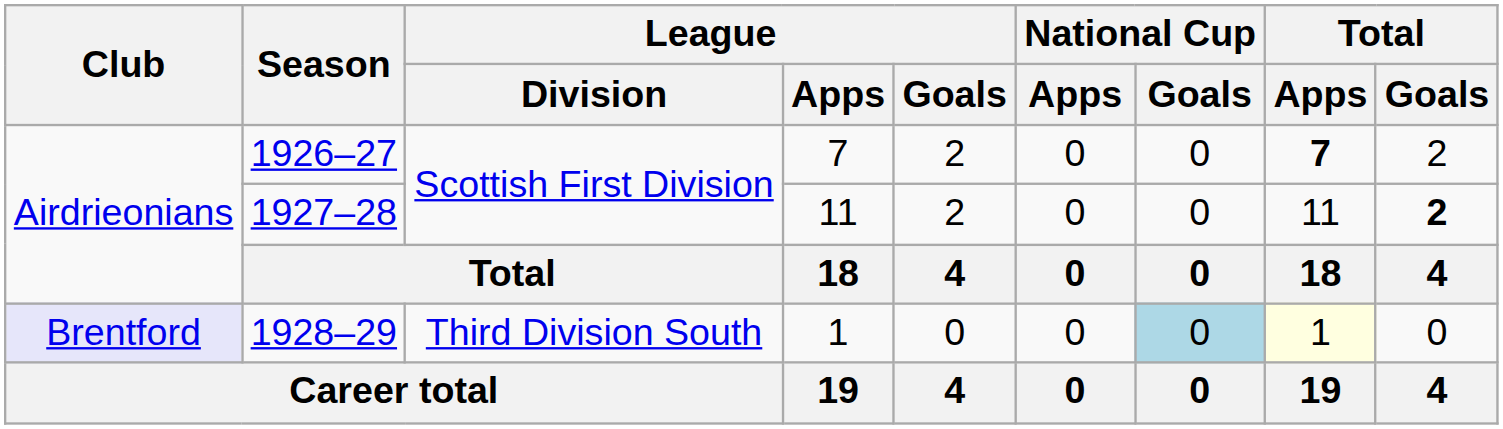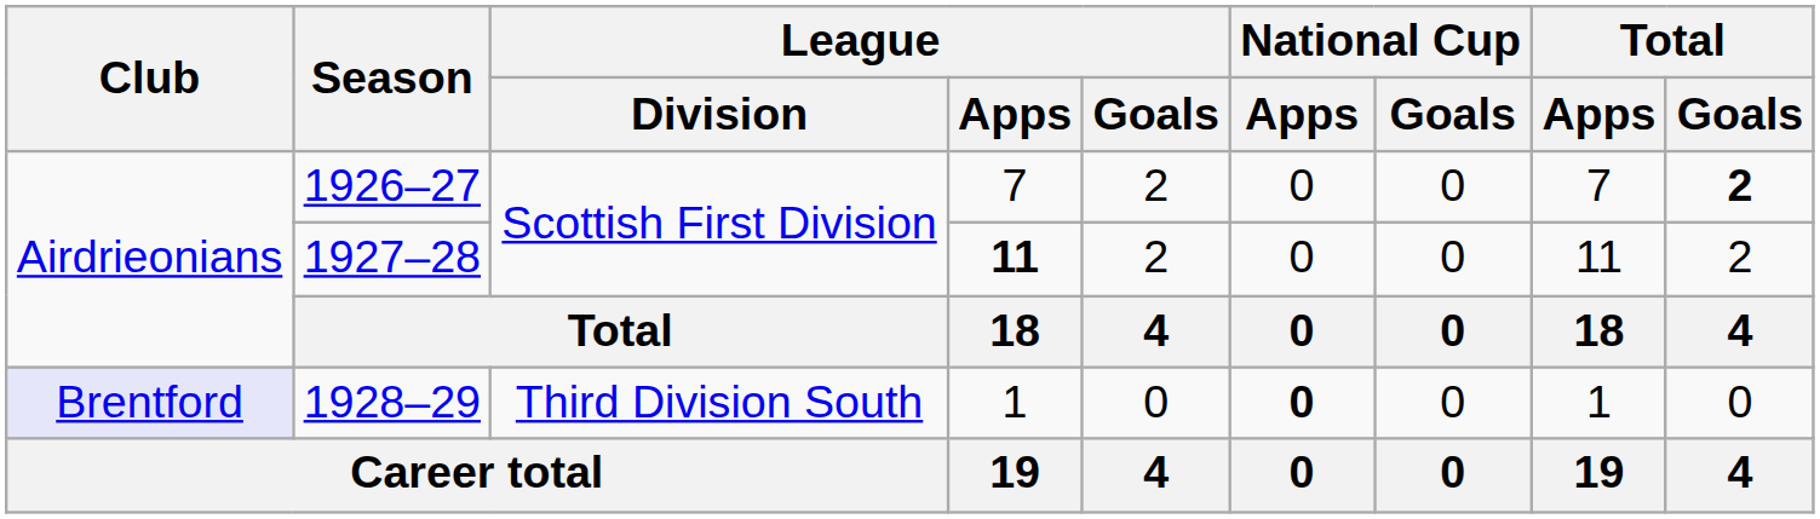1926–27 | Total / Apps: bold -> normal
1926–27 | Total / Goals: normal -> bold
1927–28 | League / Apps: normal -> bold
1927–28 | Total / Goals: bold -> normal
1928–29 | National Cup / Apps: normal -> bold
1928–29 | National Cup / Goals: lightblue background -> no background
1928–29 | Total / Apps: lightyellow background -> no background
